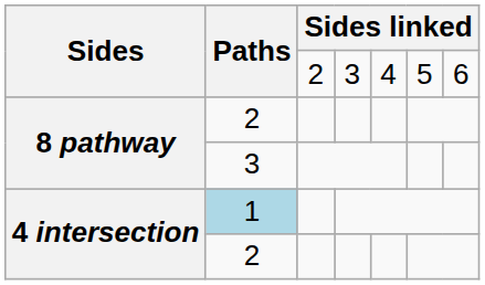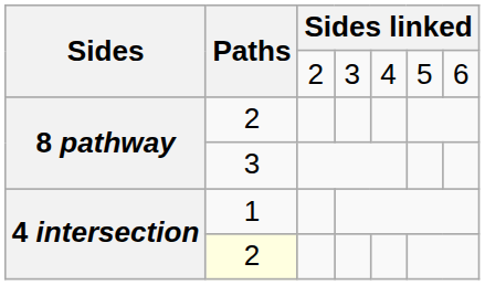1 | Paths: lightblue background -> no background
4 intersection / 2 | Paths: no background -> lightyellow background
